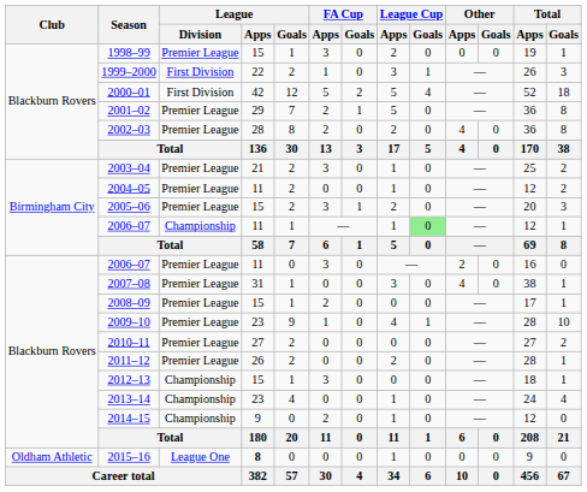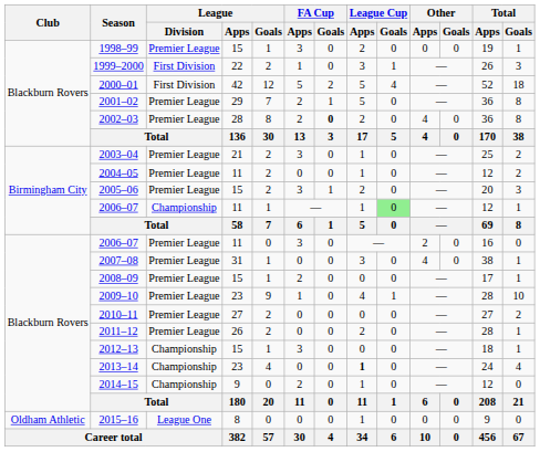2002–03 | FA Cup / Goals: normal -> bold
2013–14 | League Cup / Apps: normal -> bold
2015–16 | League / Apps: bold -> normal
